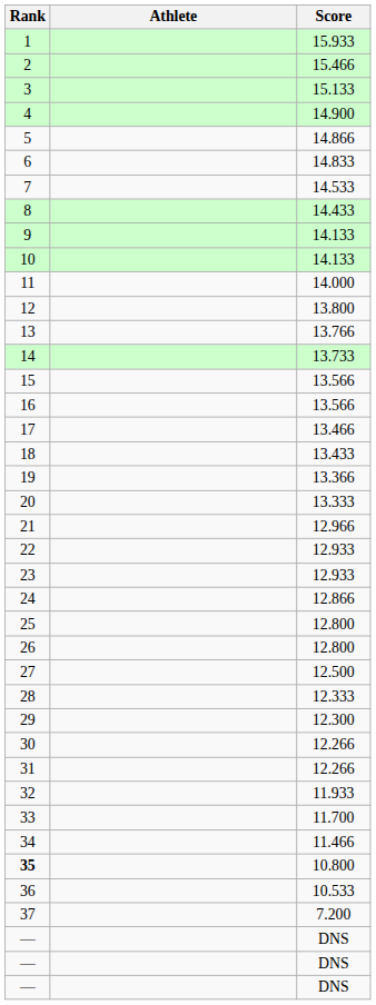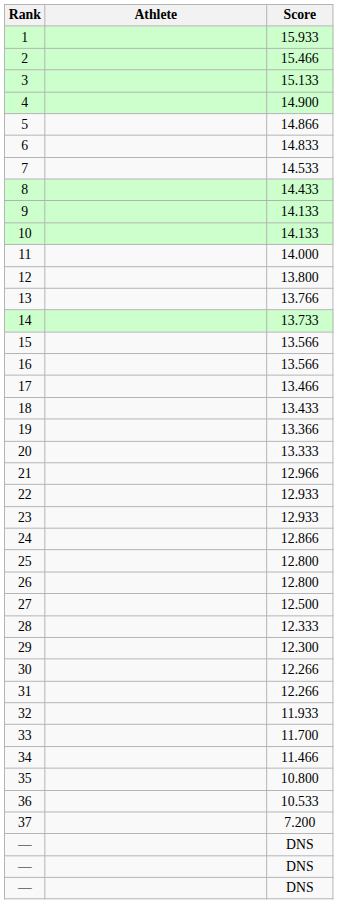35 | Rank: bold -> normal
